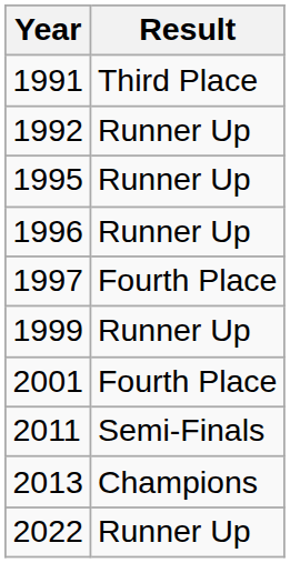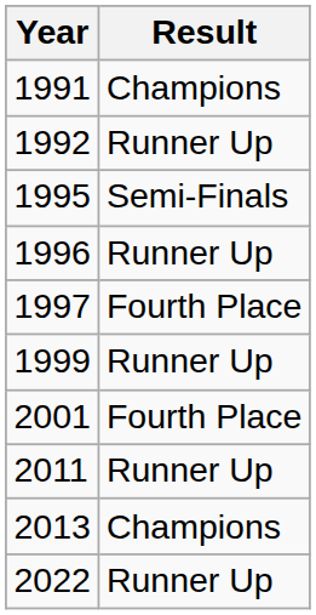1991 | Result: Third Place -> Champions
1995 | Result: Runner Up -> Semi-Finals
2011 | Result: Semi-Finals -> Runner Up
